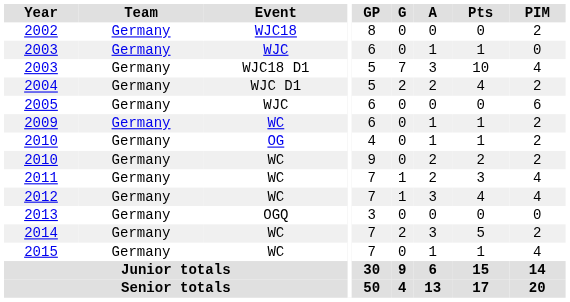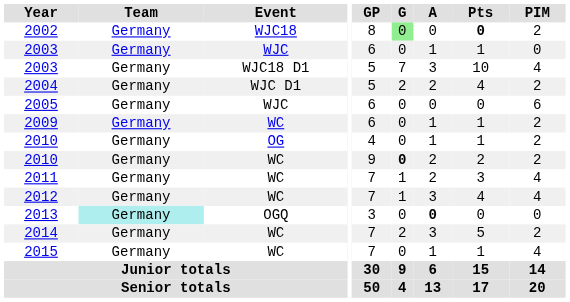2002 | G: no background -> lightgreen background
2002 | Pts: normal -> bold
2010 / WC | G: normal -> bold
2013 | Team: no background -> paleturquoise background
2013 | A: normal -> bold
